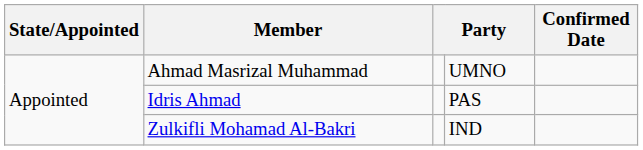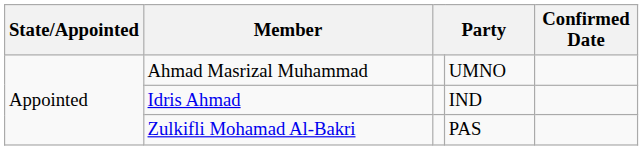Idris Ahmad | column 4: PAS -> IND
Zulkifli Mohamad Al-Bakri | column 4: IND -> PAS
